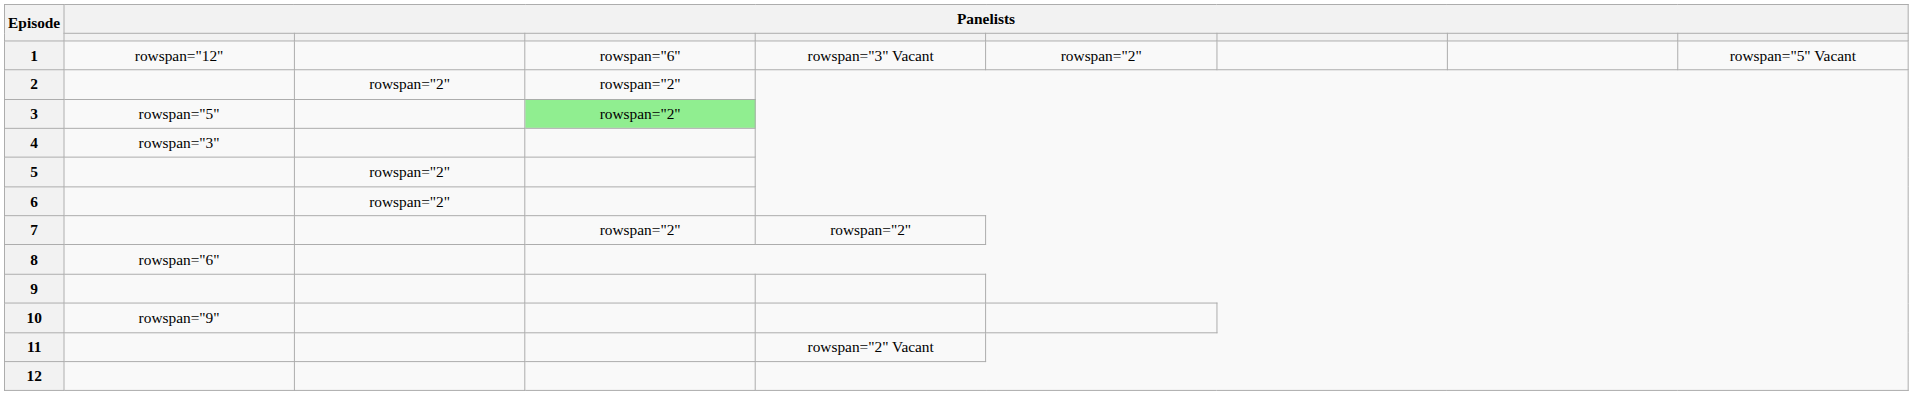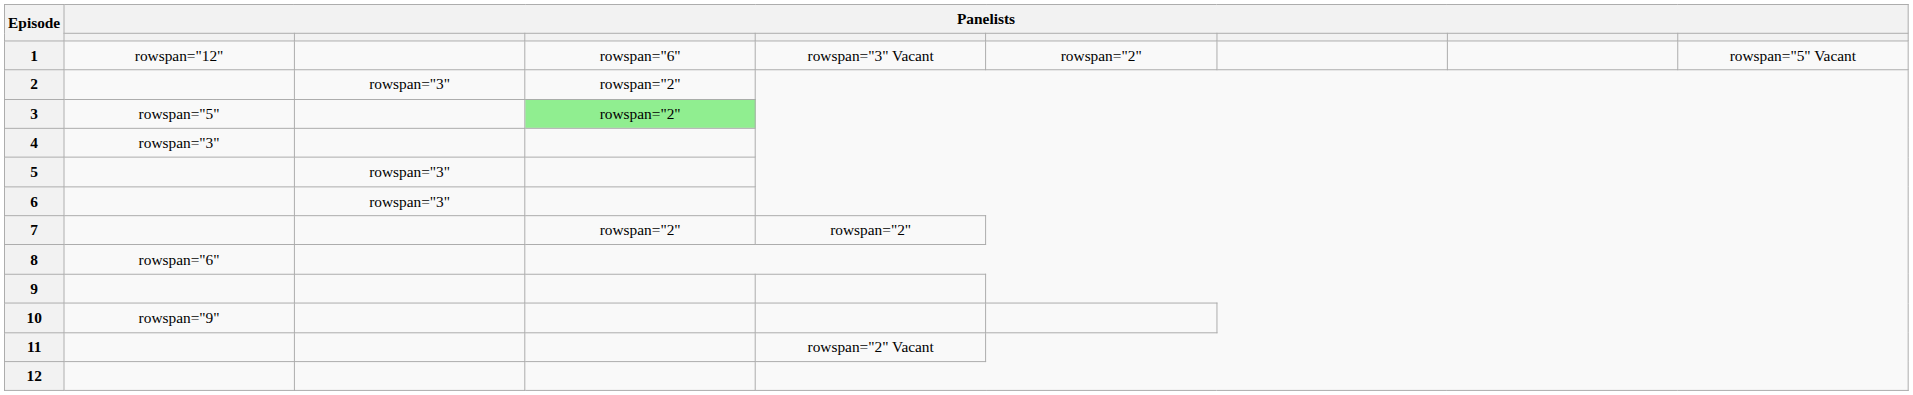2 | column 3: rowspan="2" -> rowspan="3"
5 | column 3: rowspan="2" -> rowspan="3"
6 | column 3: rowspan="2" -> rowspan="3"
